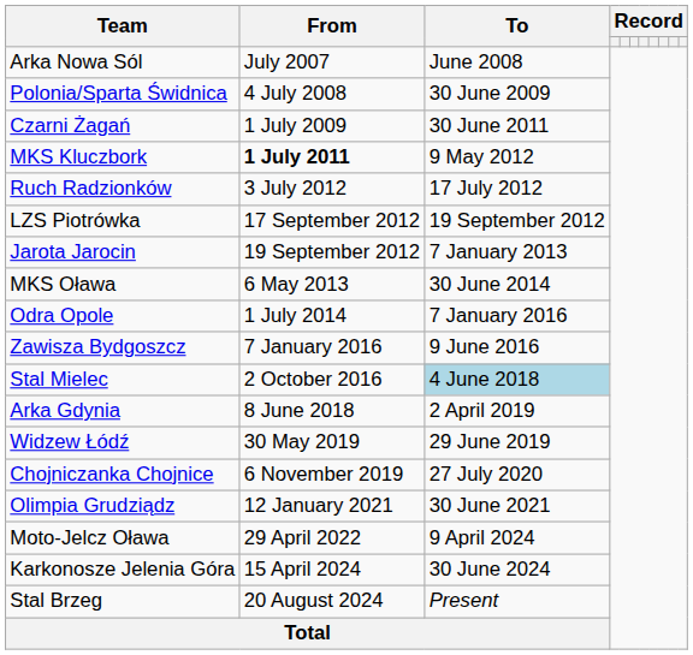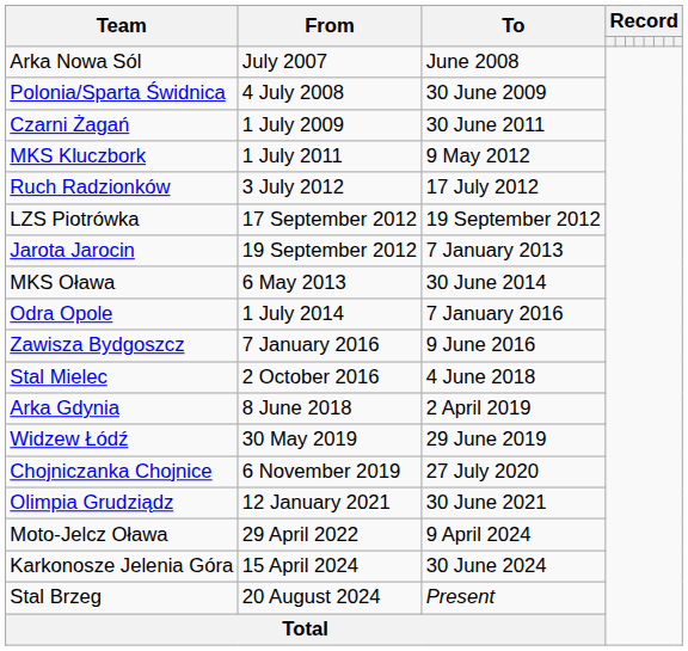MKS Kluczbork | From: bold -> normal
Stal Mielec | To: lightblue background -> no background
